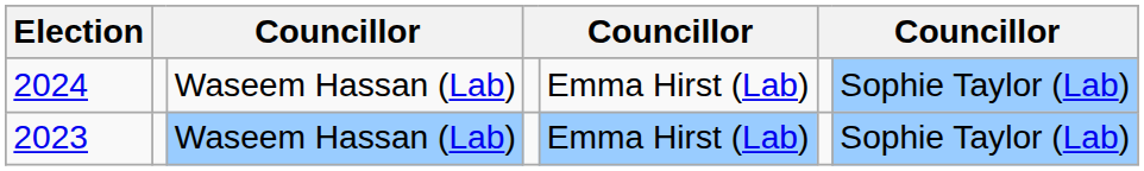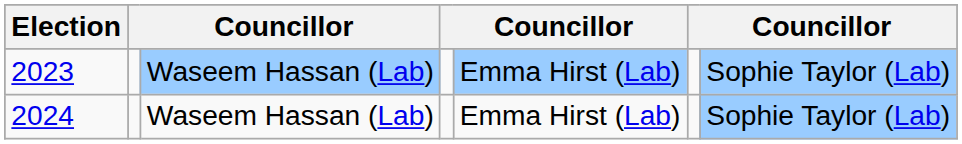rows swapped: 2023 <-> 2024
